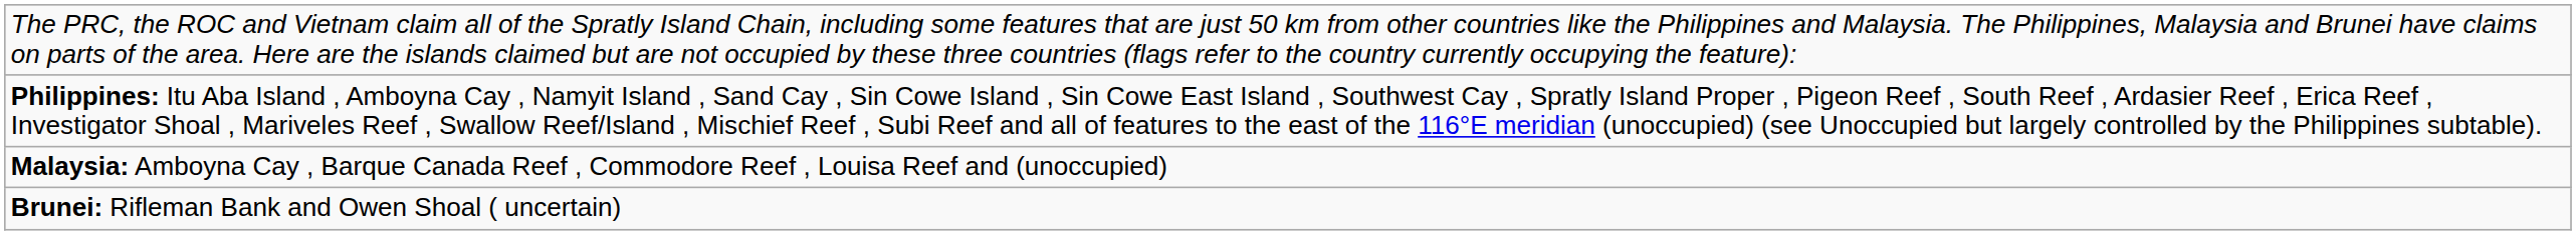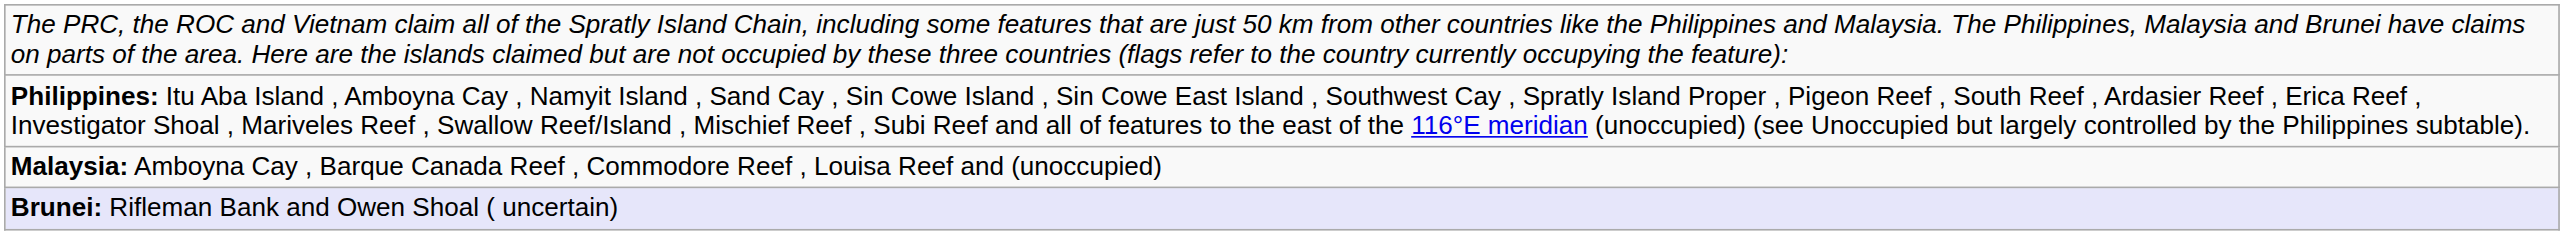row 4 | column 1: no background -> lavender background
